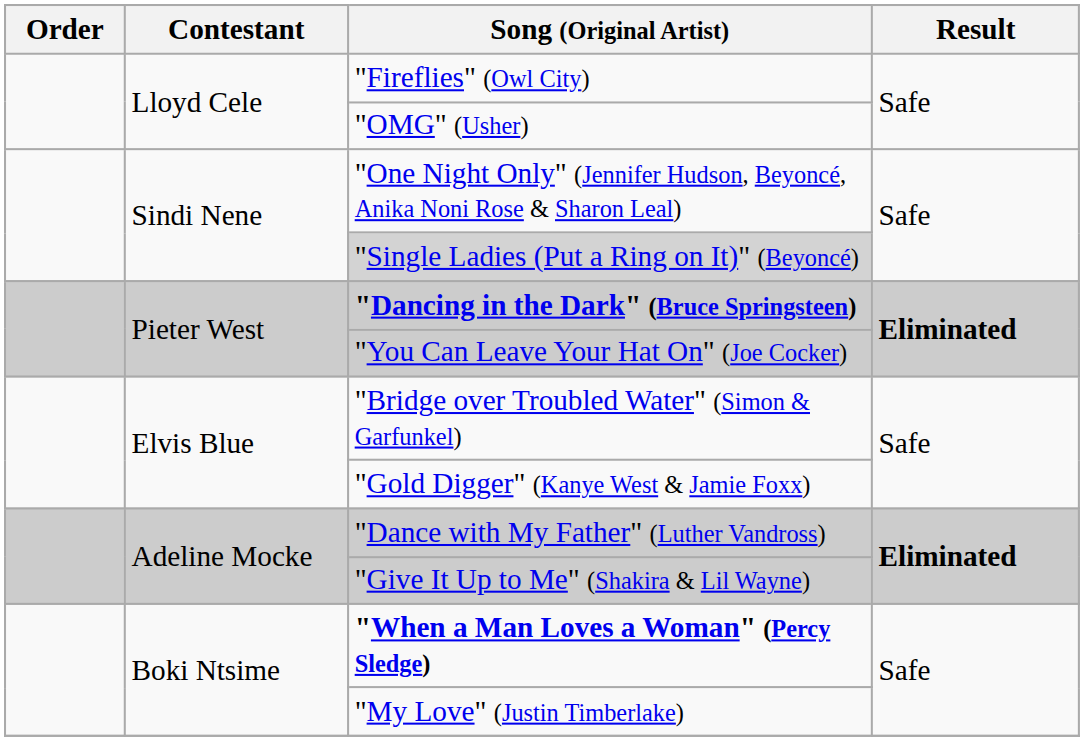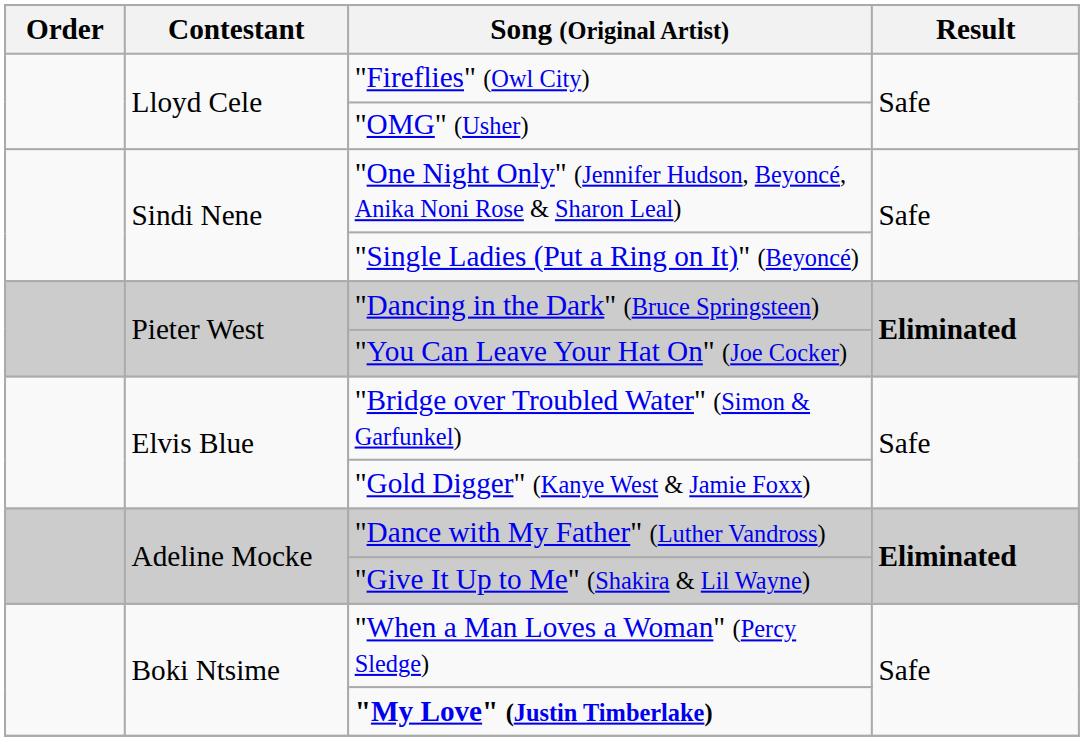"Single Ladies (Put a Ring on It)" (Beyoncé) | Song (Original Artist): lightgrey background -> no background
"Dancing in the Dark" (Bruce Springsteen) | Song (Original Artist): bold -> normal
"When a Man Loves a Woman" (Percy Sledge) | Song (Original Artist): bold -> normal
"My Love" (Justin Timberlake) | Song (Original Artist): normal -> bold
